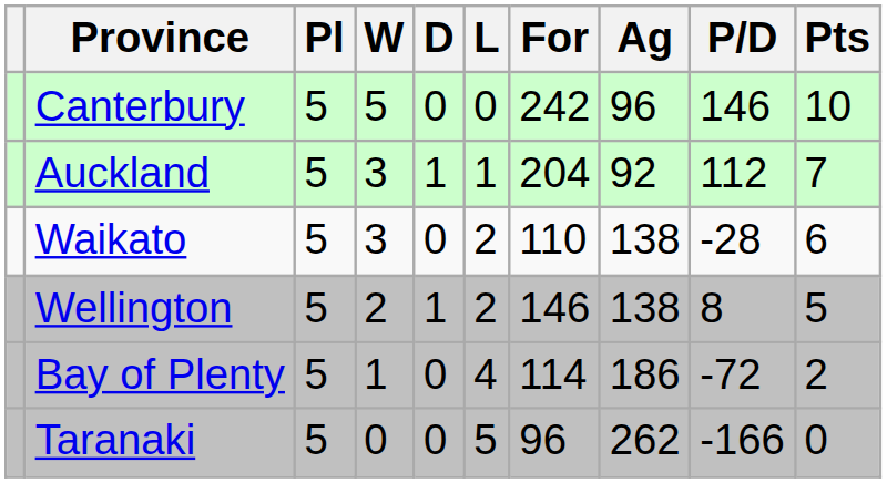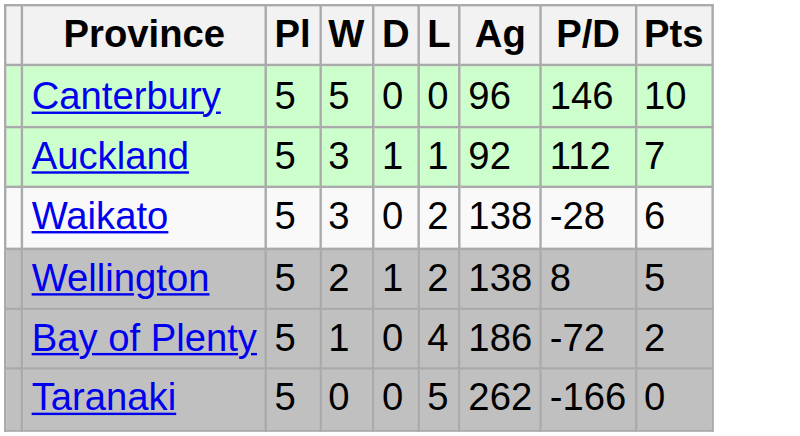- column: For | 242 | 204 | 110 | 146 | 114 | 96
